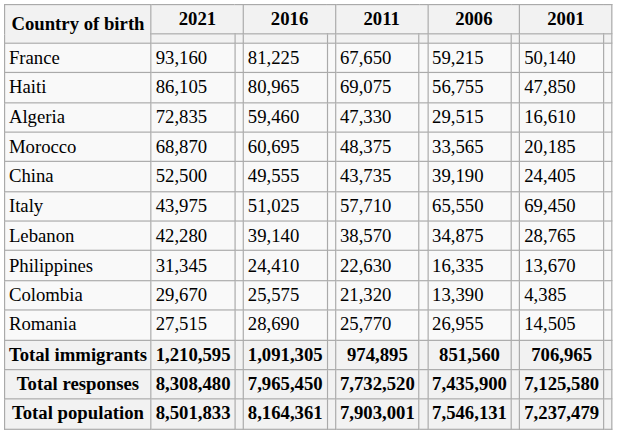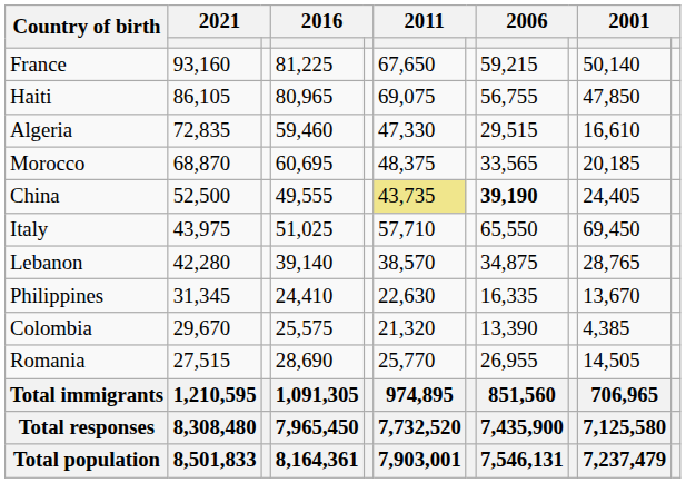China | column 6: no background -> khaki background
China | column 8: normal -> bold
